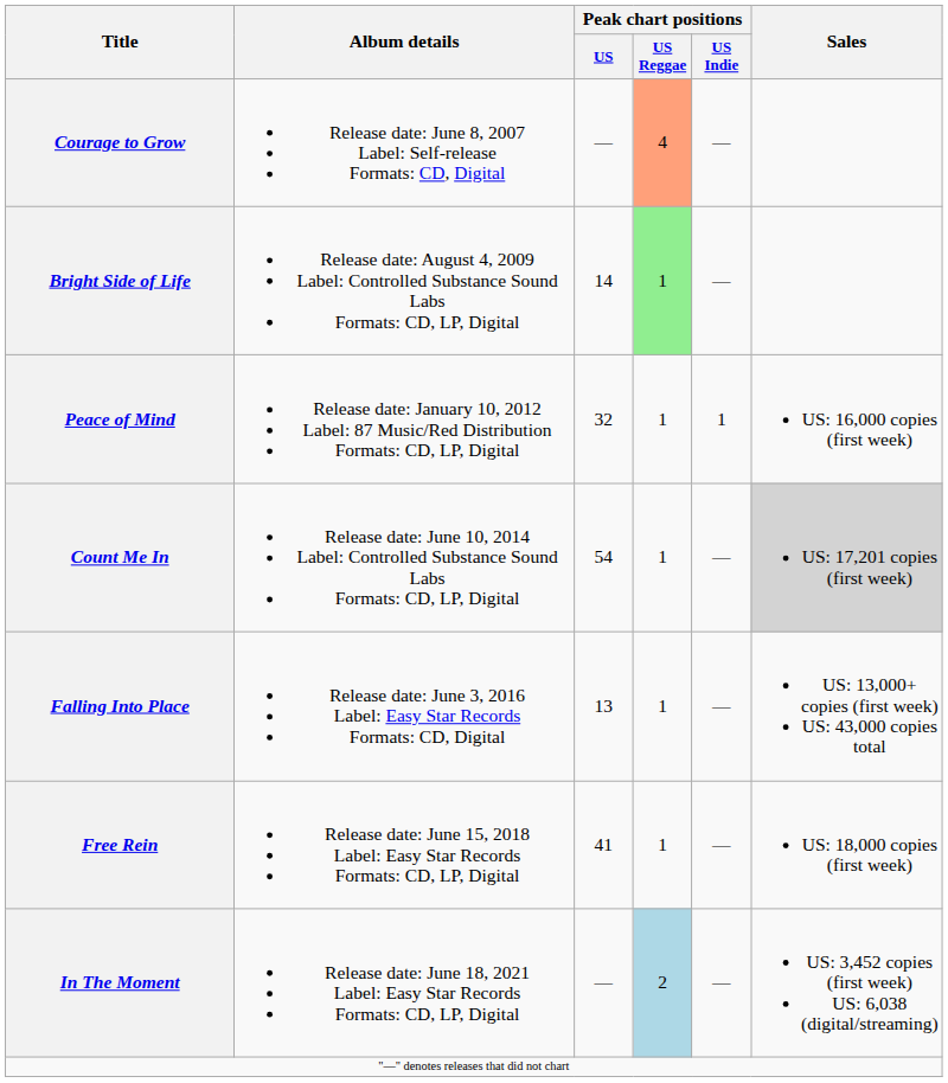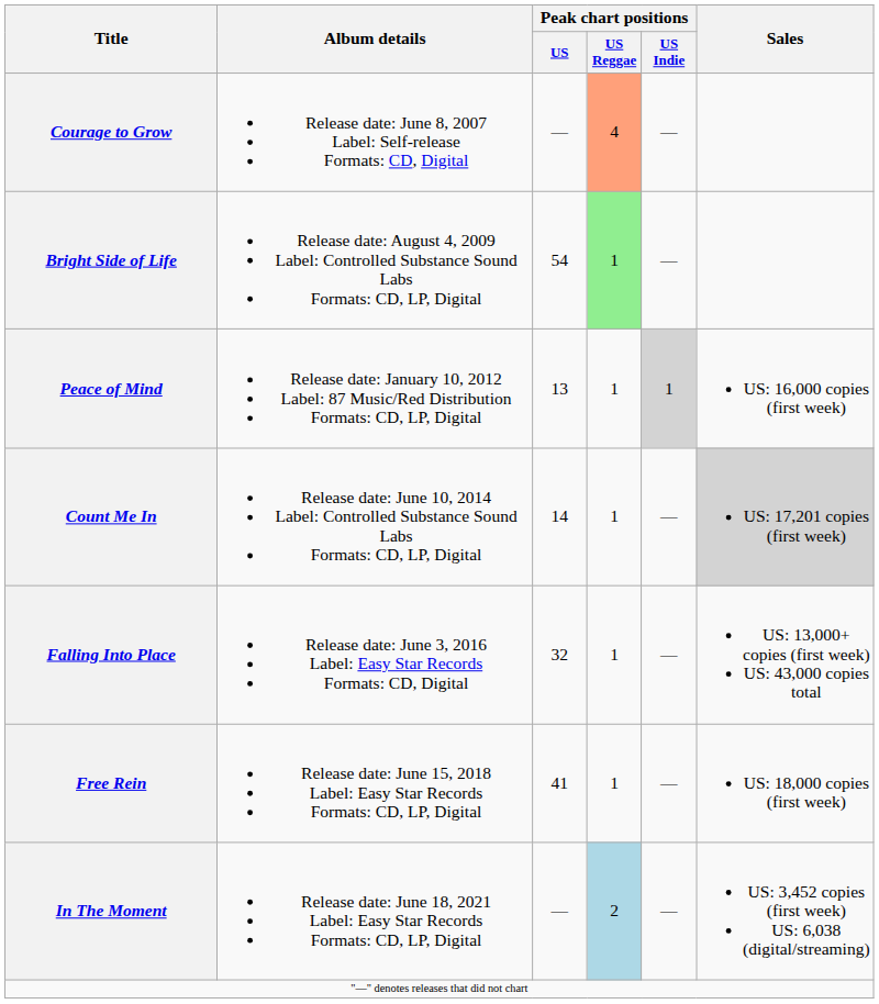Bright Side of Life | Peak chart positions / US: 14 -> 54
Peace of Mind | Peak chart positions / US: 32 -> 13
Peace of Mind | Peak chart positions / US Indie: no background -> lightgrey background
Count Me In | Peak chart positions / US: 54 -> 14
Falling Into Place | Peak chart positions / US: 13 -> 32
